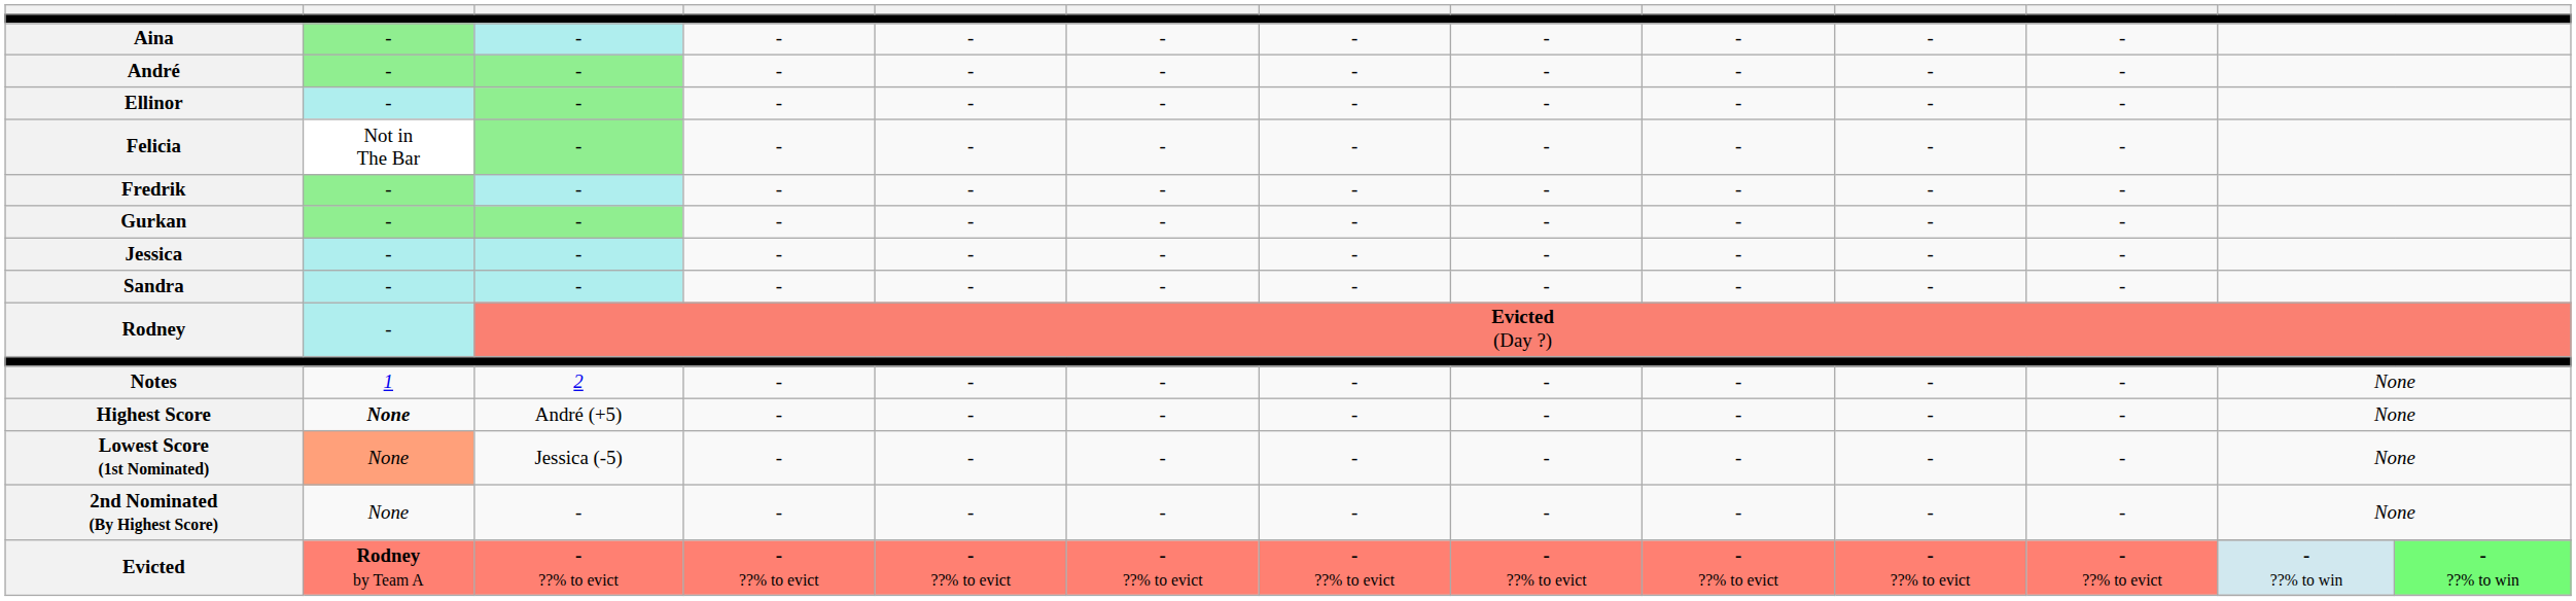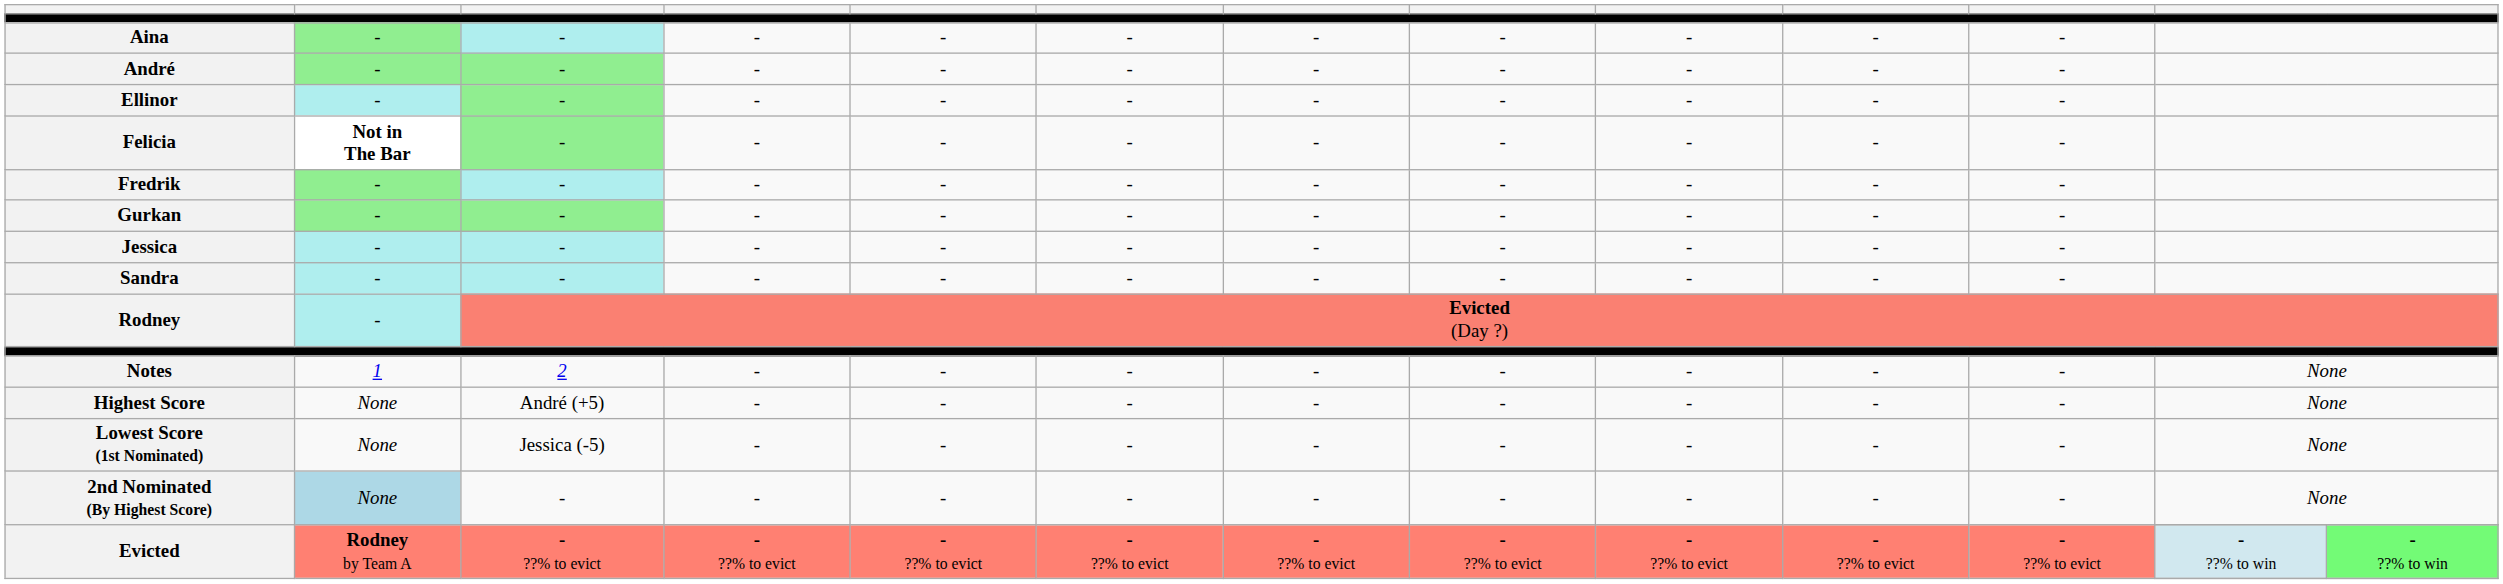Felicia | column 2: normal -> bold
Highest Score | column 2: bold -> normal
Lowest Score (1st Nominated) | column 2: lightsalmon background -> no background
2nd Nominated (By Highest Score) | column 2: no background -> lightblue background
